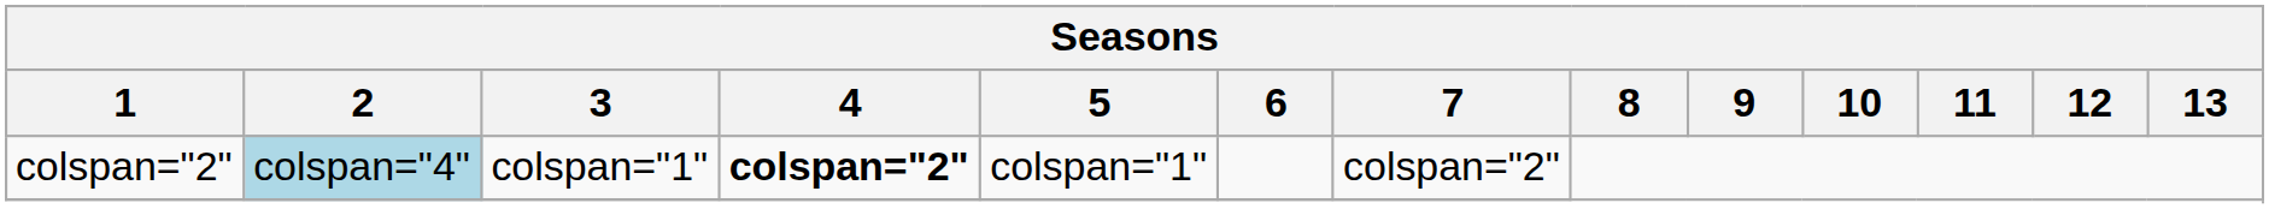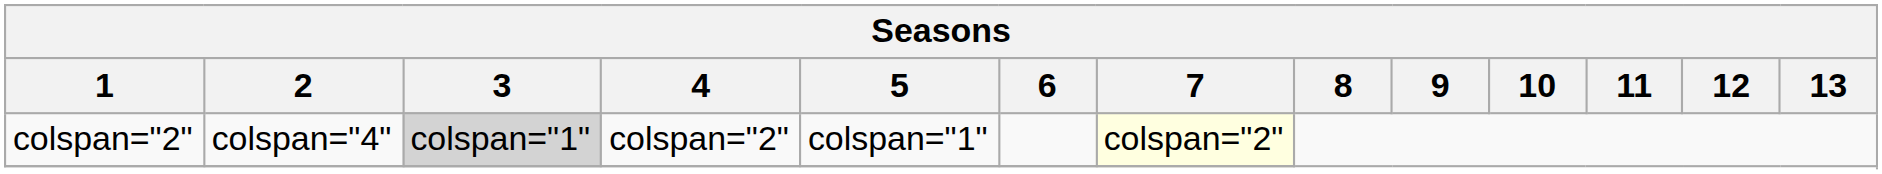row 3 | 2: lightblue background -> no background
row 3 | 3: no background -> lightgrey background
row 3 | 4: bold -> normal
row 3 | 7: no background -> lightyellow background
